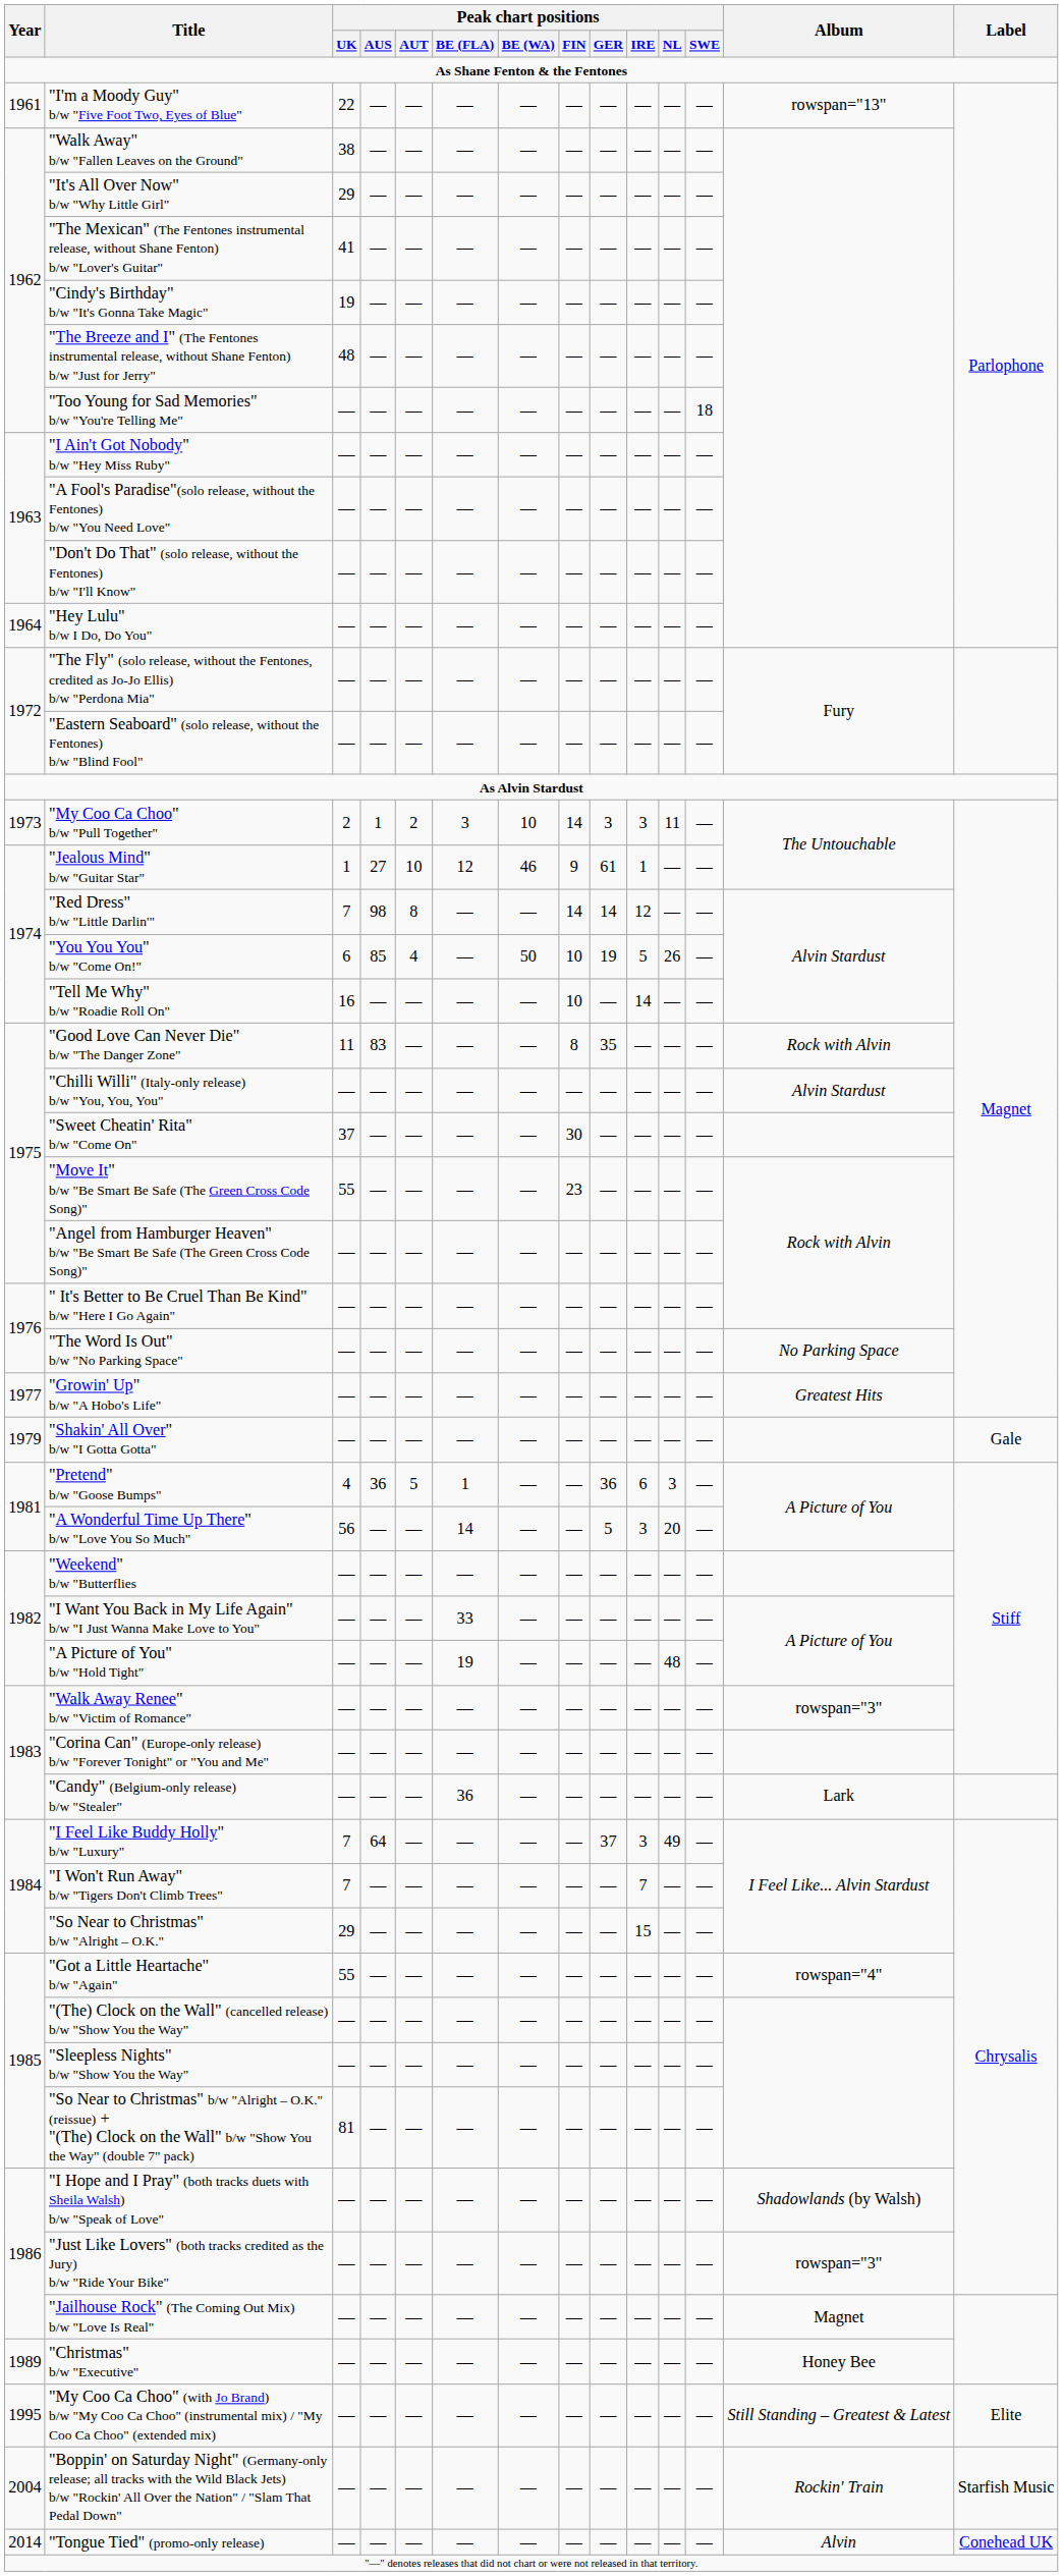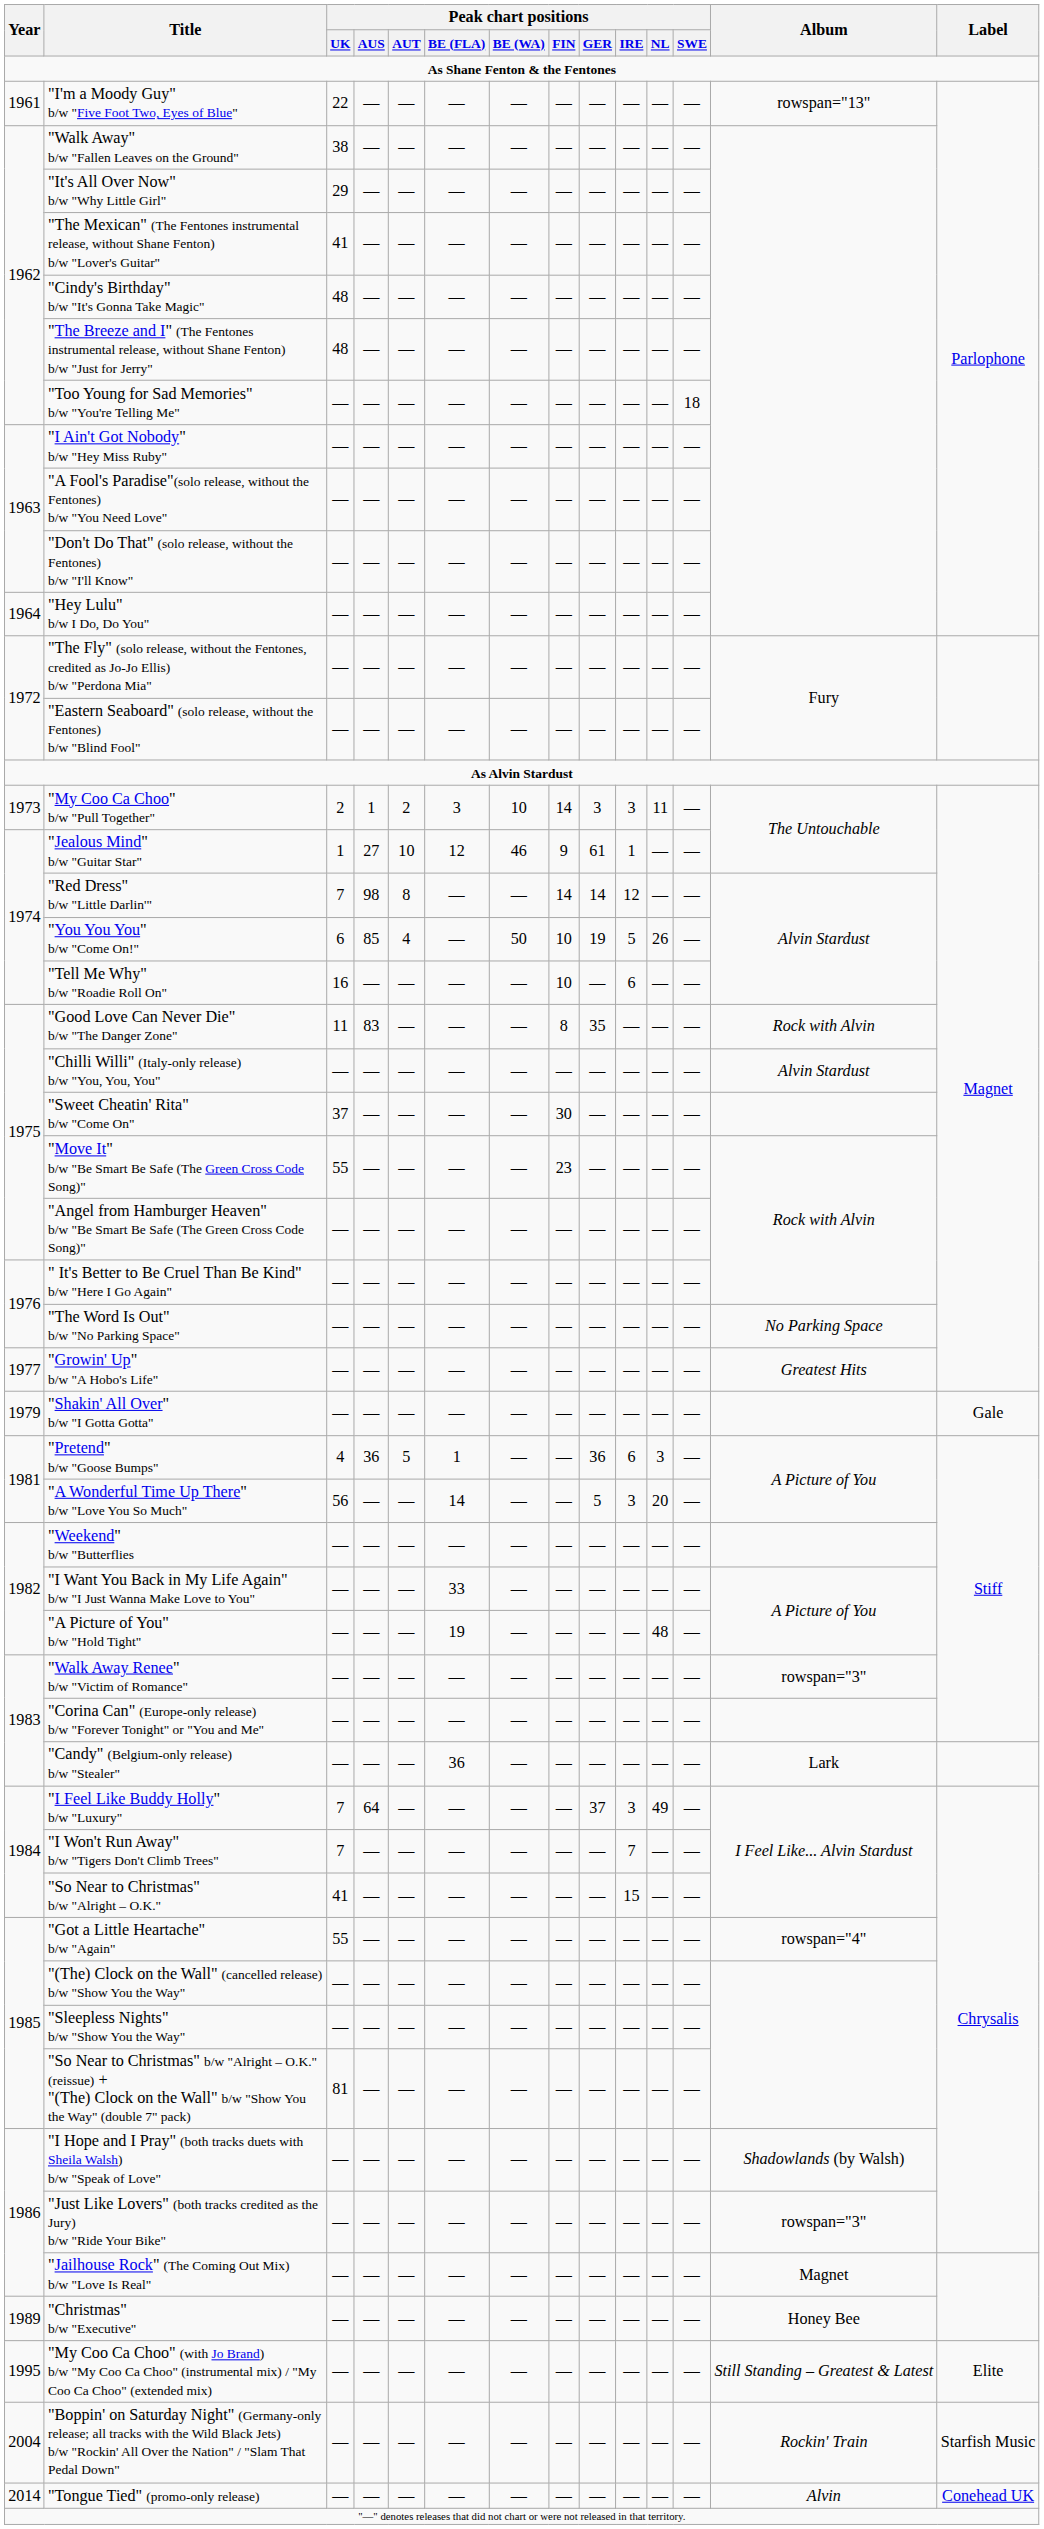"Cindy's Birthday" b/w "It's Gonna Take Magic" | Peak chart positions / UK: 19 -> 48
"Tell Me Why" b/w "Roadie Roll On" | Peak chart positions / IRE: 14 -> 6
"So Near to Christmas" b/w "Alright – O.K." | Peak chart positions / UK: 29 -> 41
